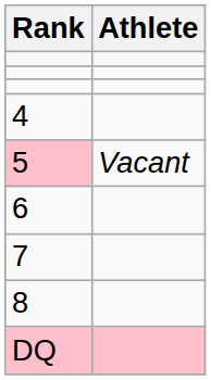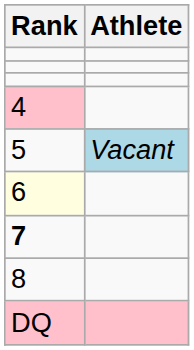row 5 | Rank: no background -> pink background
row 6 | Rank: pink background -> no background
row 6 | Athlete: no background -> lightblue background
row 7 | Rank: no background -> lightyellow background
row 8 | Rank: normal -> bold
